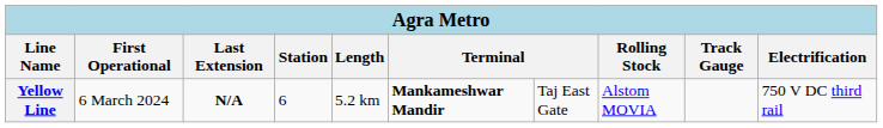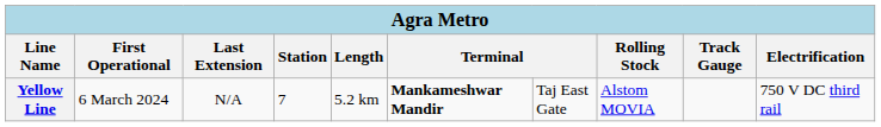Yellow Line | Last Extension: bold -> normal
Yellow Line | Station: 6 -> 7
